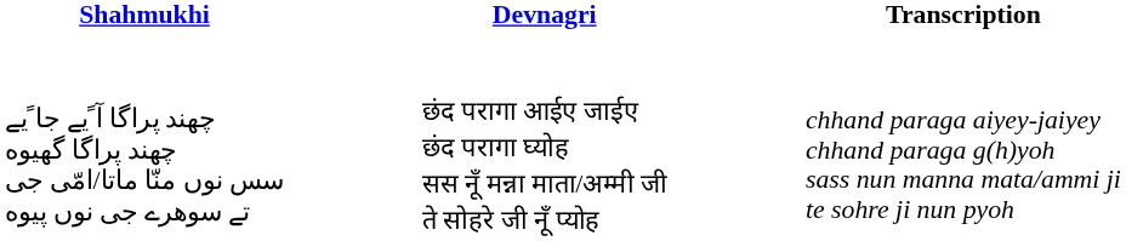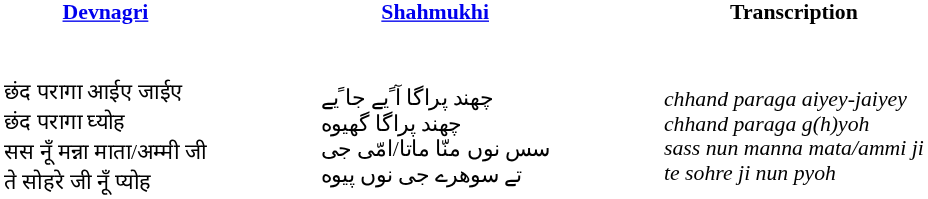columns swapped: Shahmukhi <-> Devnagri
